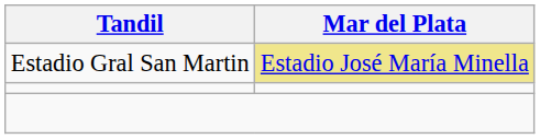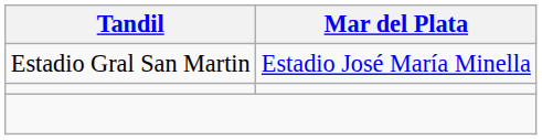row 2 | Mar del Plata: khaki background -> no background
